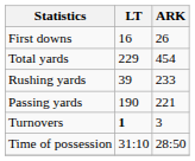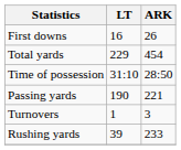rows swapped: Rushing yards <-> Time of possession
Turnovers | LT: bold -> normal
